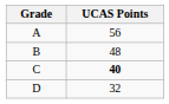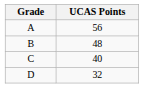C | UCAS Points: bold -> normal
